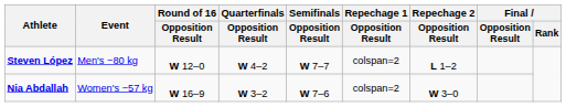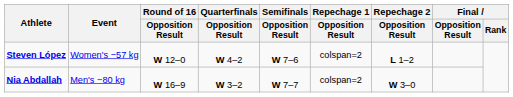Steven López | Event: Men's −80 kg -> Women's −57 kg
Steven López | Semifinals / Opposition Result: W 7–7 -> W 7–6
Nia Abdallah | Event: Women's −57 kg -> Men's −80 kg
Nia Abdallah | Semifinals / Opposition Result: W 7–6 -> W 7–7
